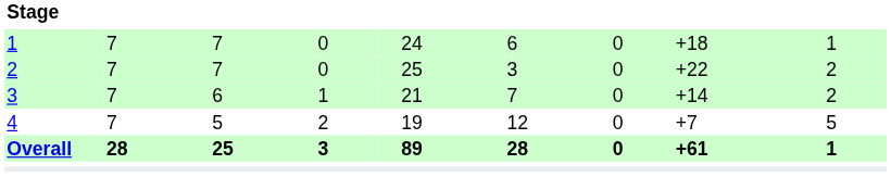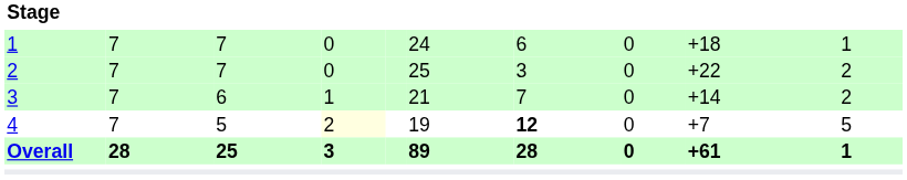4 | column 4: no background -> lightyellow background
4 | column 6: normal -> bold
